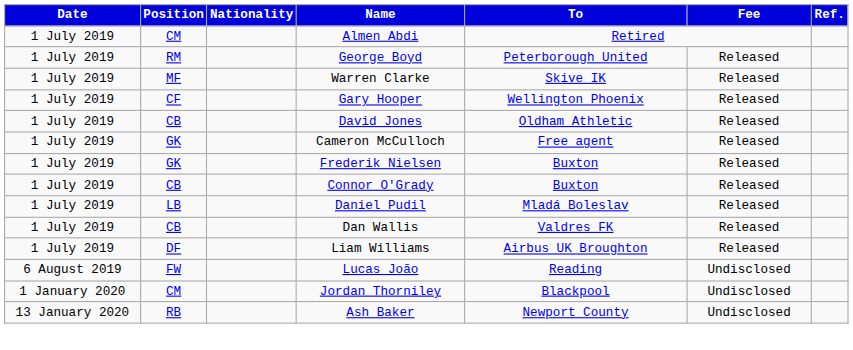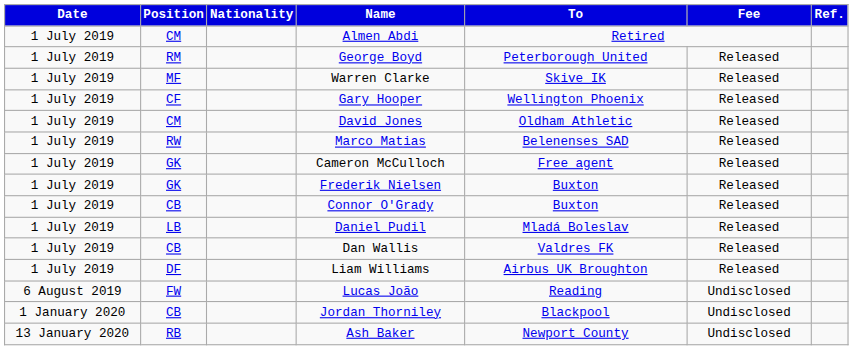David Jones | Position: CB -> CM
+ row: 1 July 2019 | RW | Marco Matias | Belenenses SAD | Released
Jordan Thorniley | Position: CM -> CB
